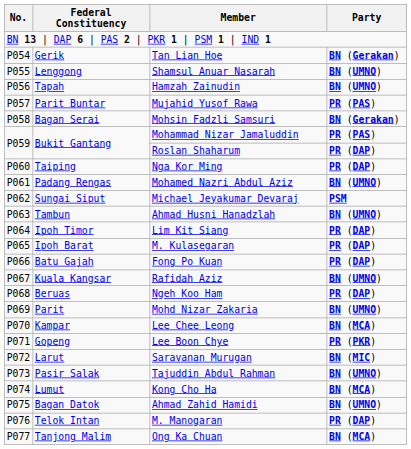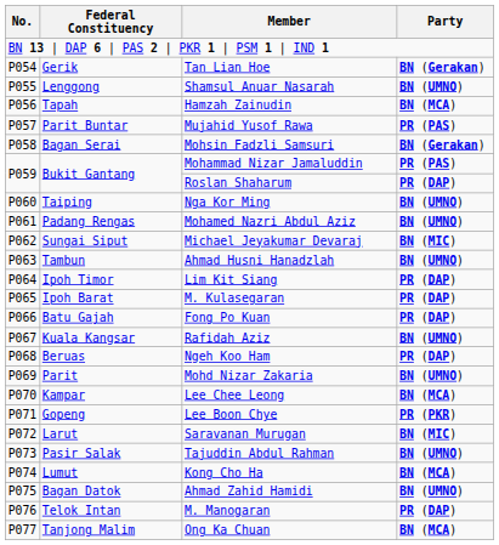Hamzah Zainudin | Party: BN (UMNO) -> BN (MCA)
Nga Kor Ming | Party: PR (DAP) -> BN (UMNO)
Michael Jeyakumar Devaraj | Party: PSM -> BN (MIC)
